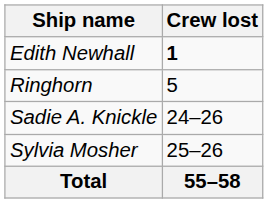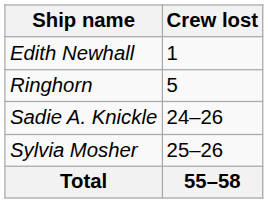Edith Newhall | Crew lost: bold -> normal
